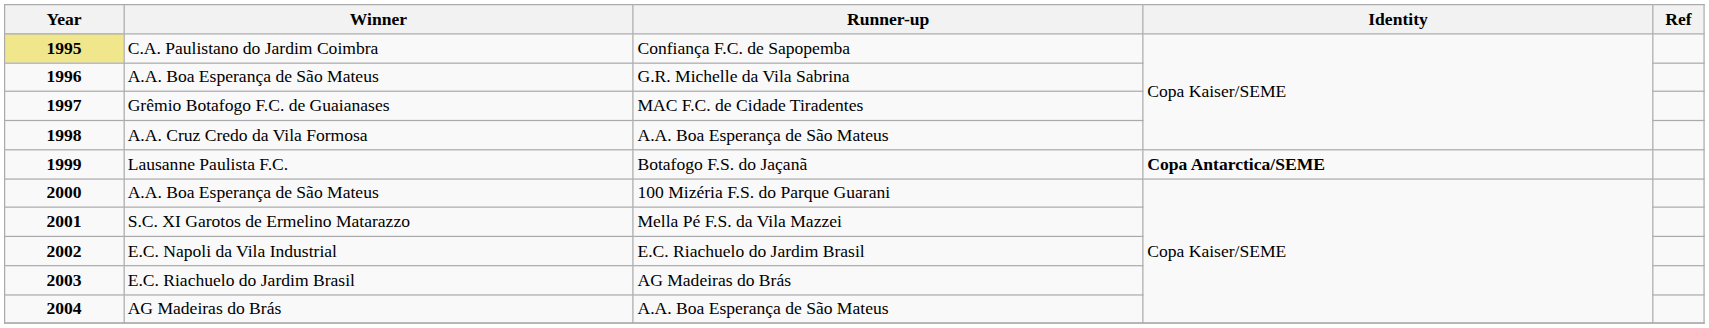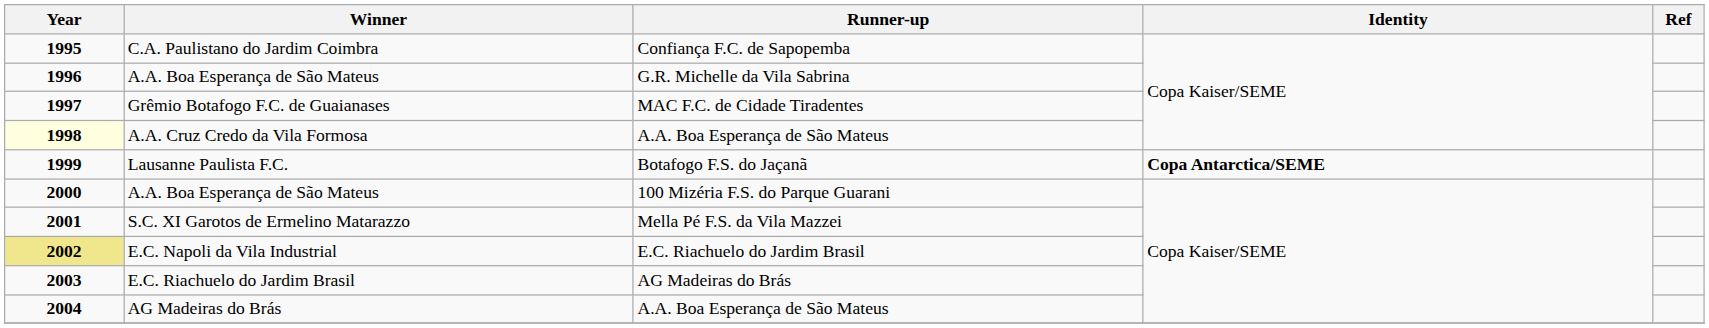C.A. Paulistano do Jardim Coimbra | Year: khaki background -> no background
A.A. Cruz Credo da Vila Formosa | Year: no background -> lightyellow background
E.C. Napoli da Vila Industrial | Year: no background -> khaki background
